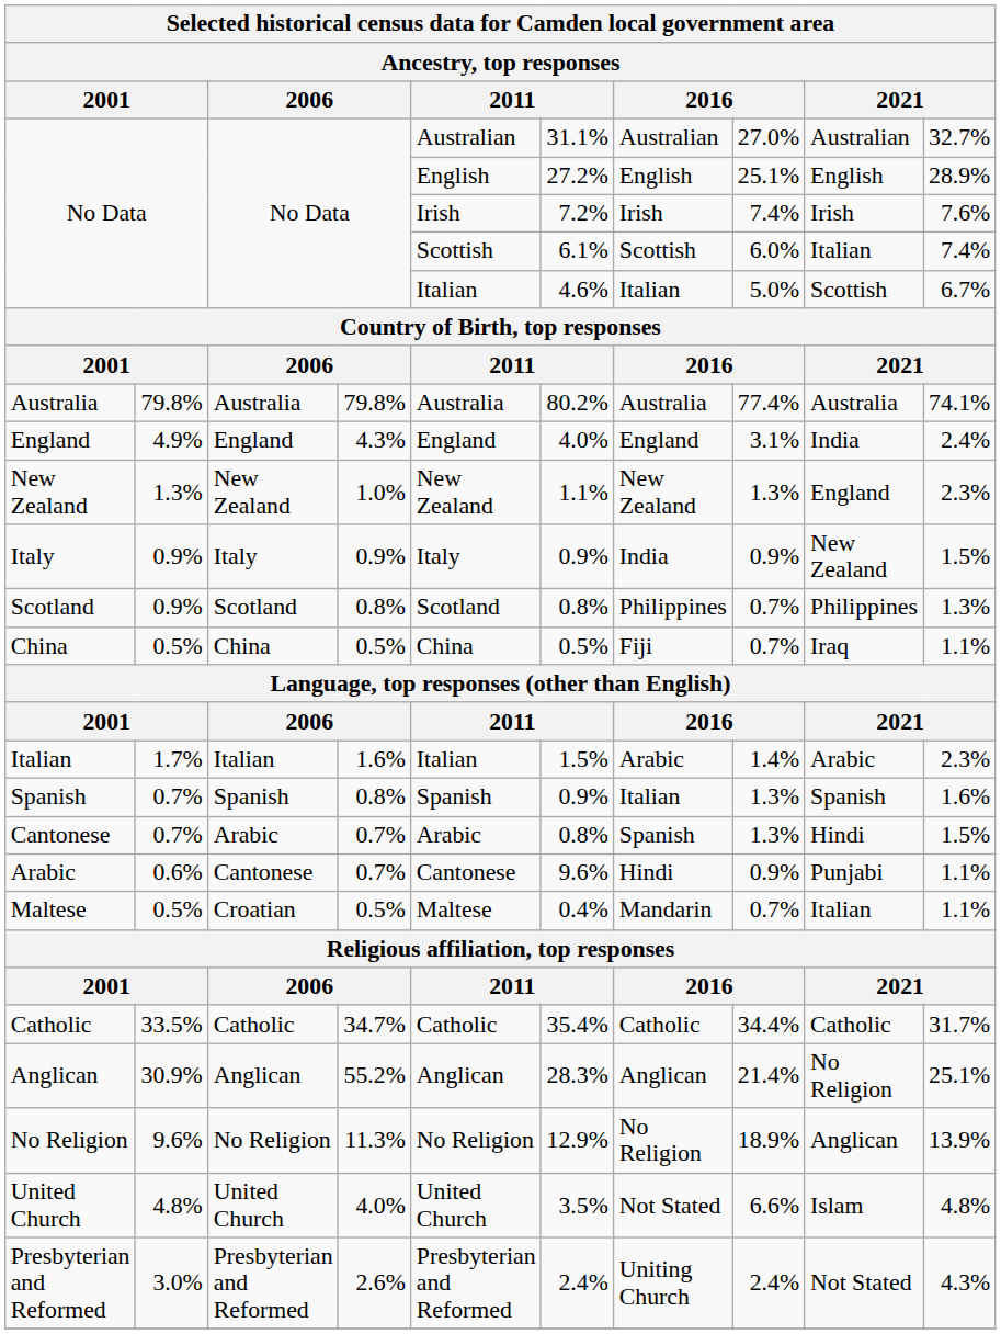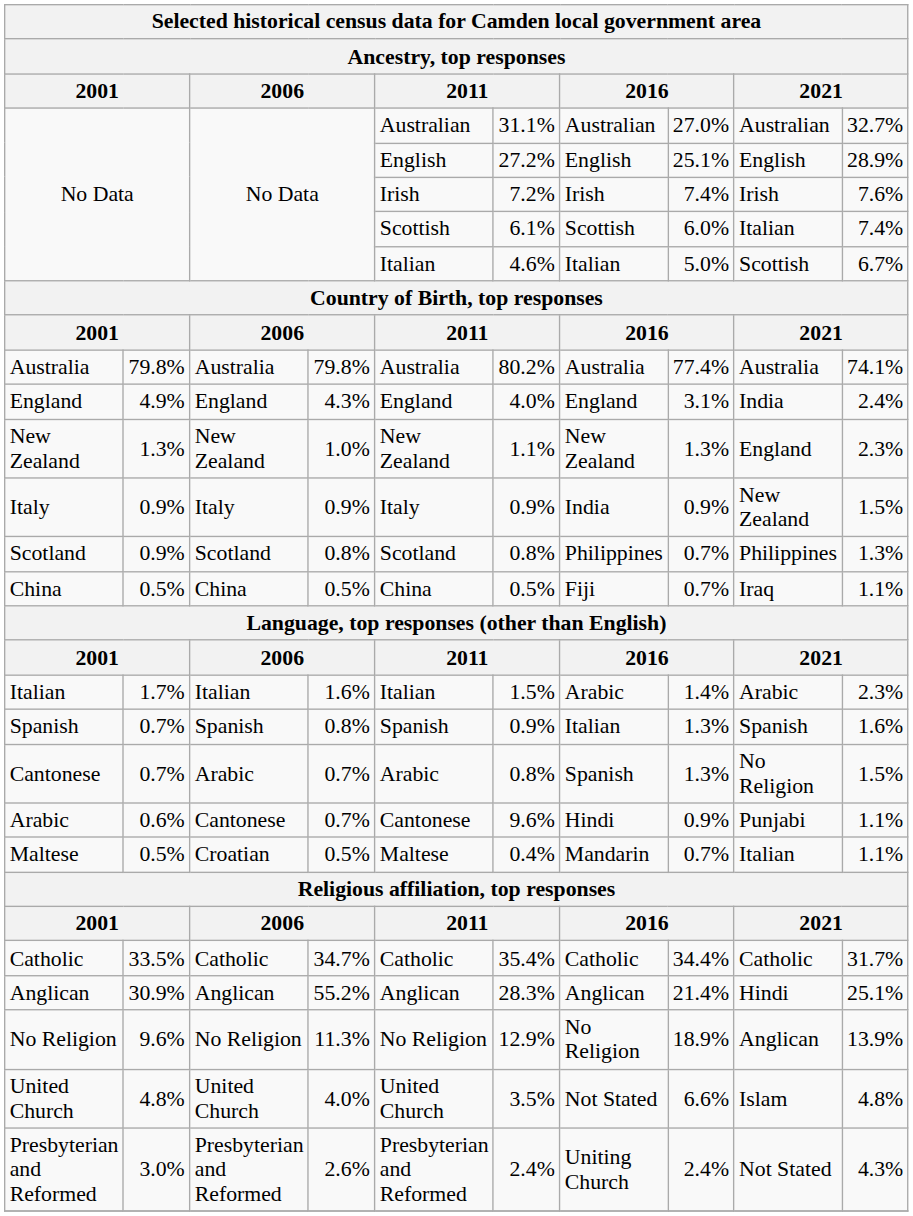row 21 | column 9: Hindi -> No Religion
row 27 | column 9: No Religion -> Hindi
